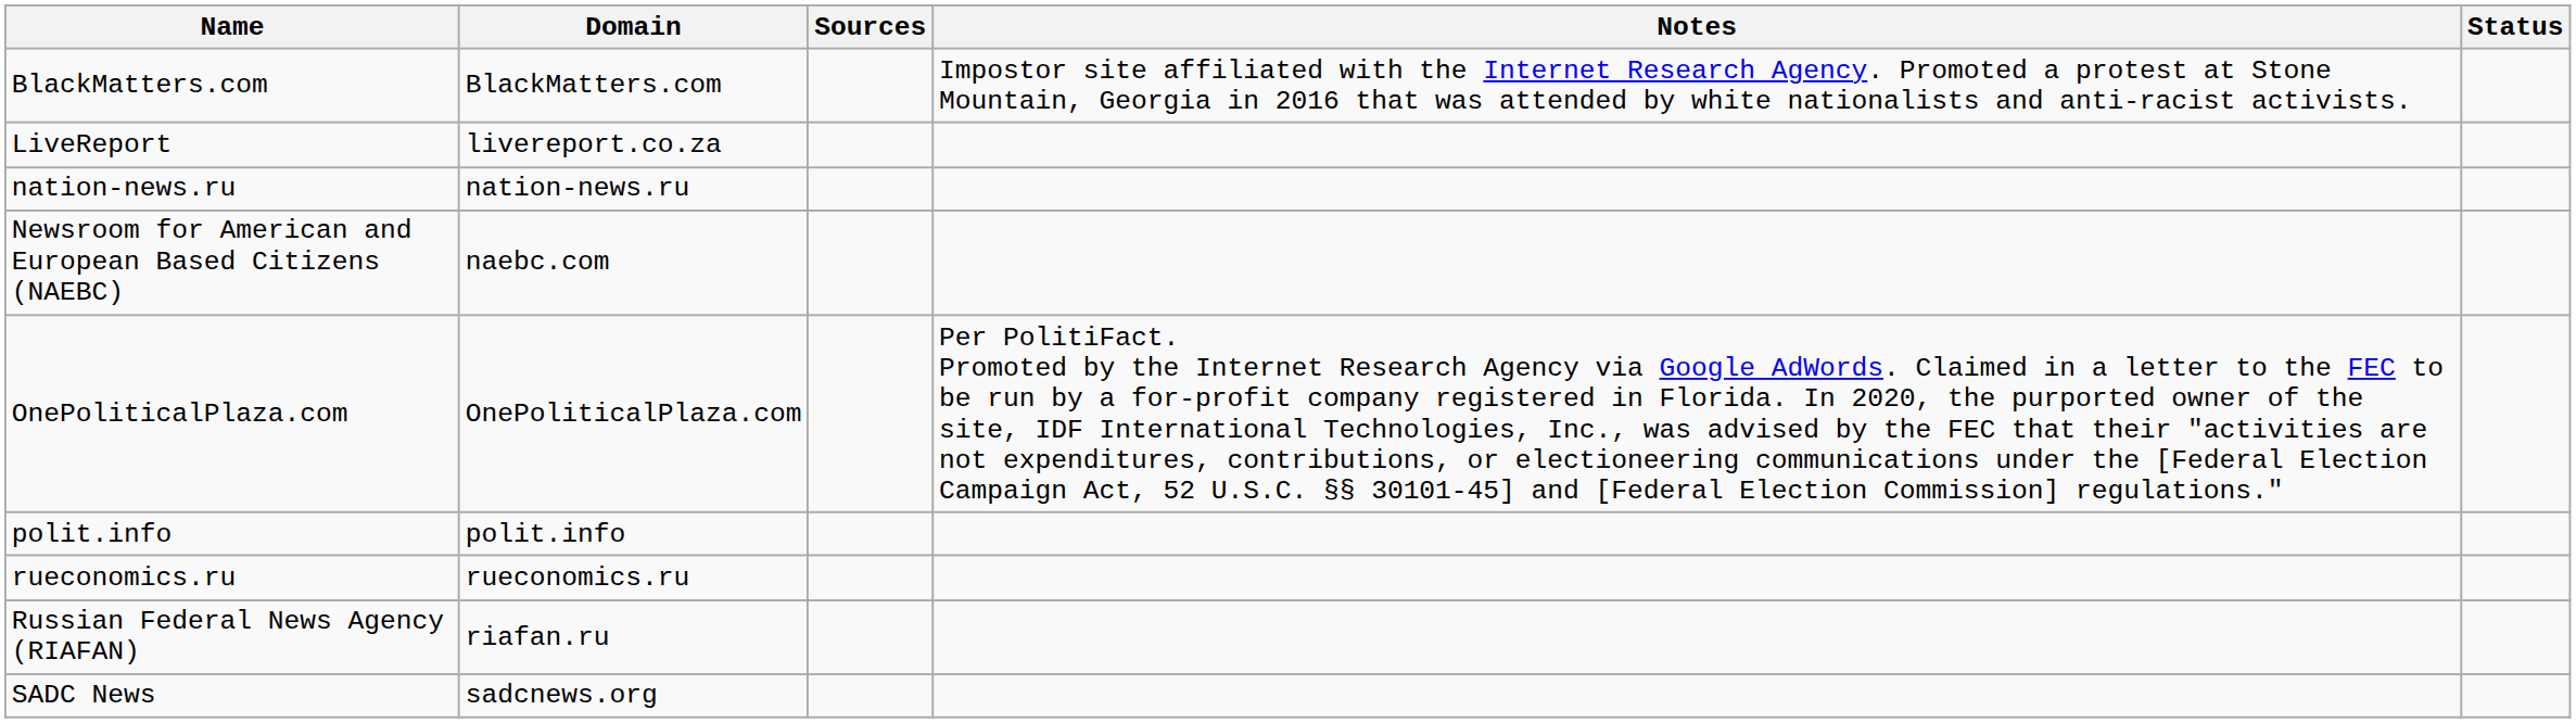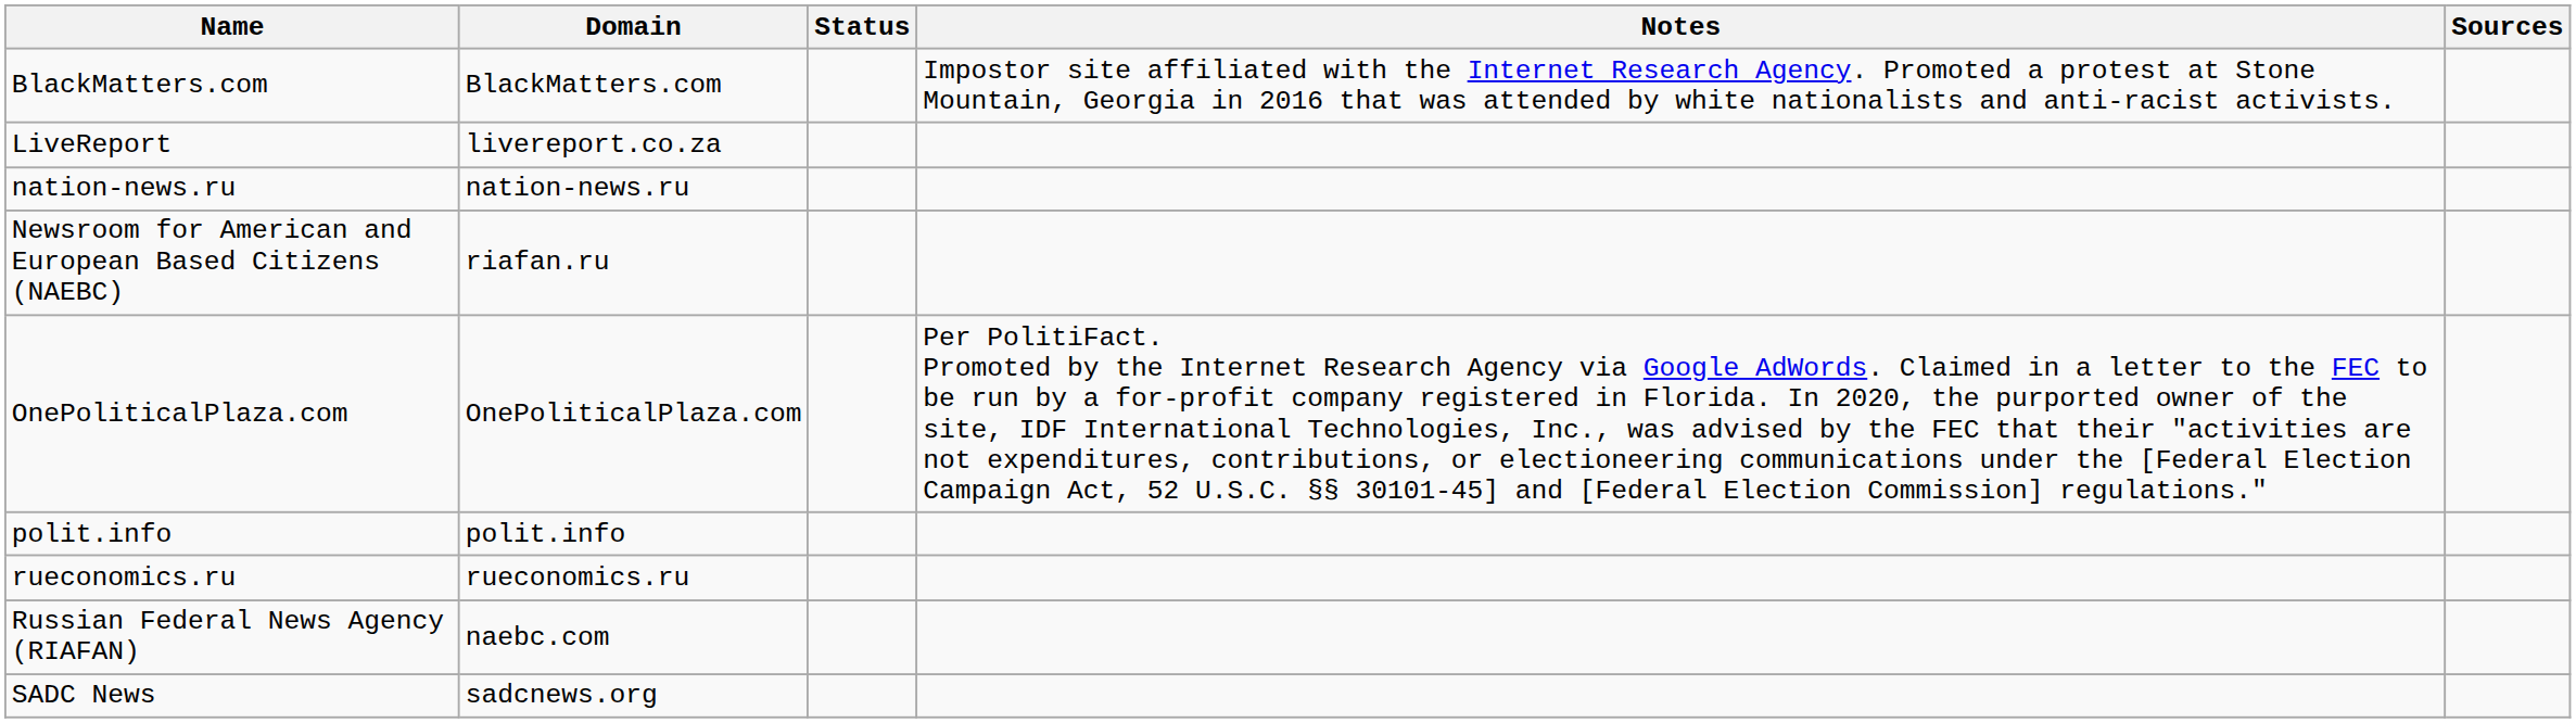columns swapped: Status <-> Sources
Newsroom for American and European Based Citizens (NAEBC) | Domain: naebc.com -> riafan.ru
Russian Federal News Agency (RIAFAN) | Domain: riafan.ru -> naebc.com
